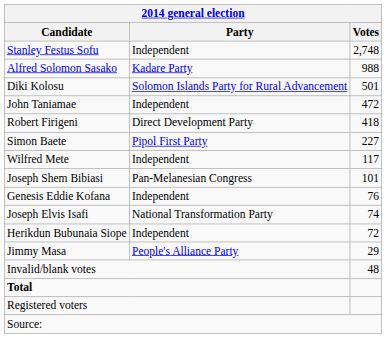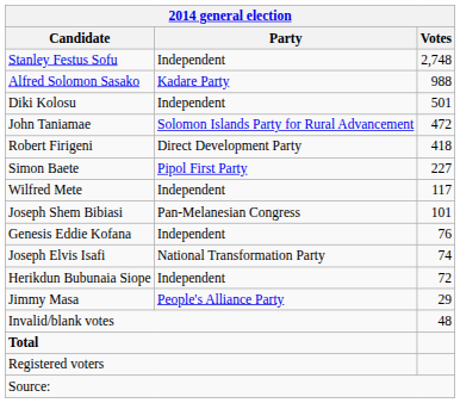Diki Kolosu | Party: Solomon Islands Party for Rural Advancement -> Independent
John Taniamae | Party: Independent -> Solomon Islands Party for Rural Advancement
